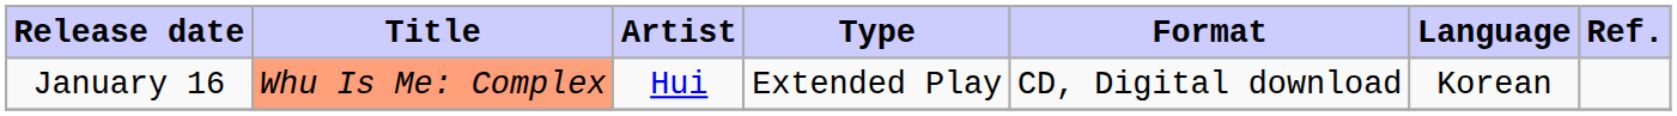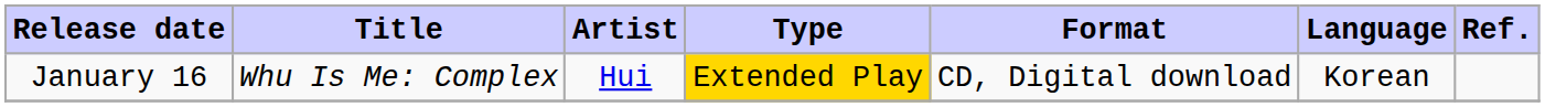January 16 | Title: lightsalmon background -> no background
January 16 | Type: no background -> gold background
